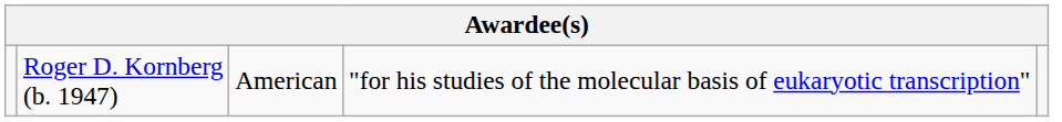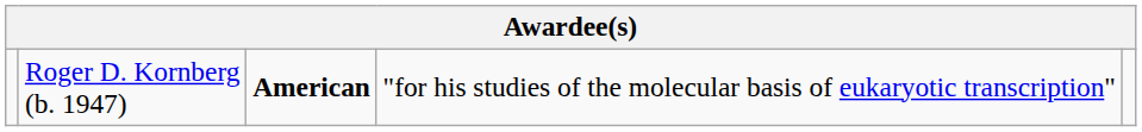Roger D. Kornberg (b. 1947) | column 3: normal -> bold
